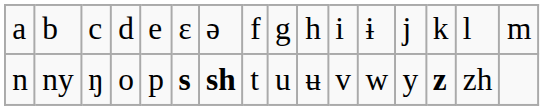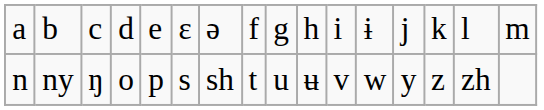ny | column 6: bold -> normal
ny | column 7: bold -> normal
ny | column 14: bold -> normal
